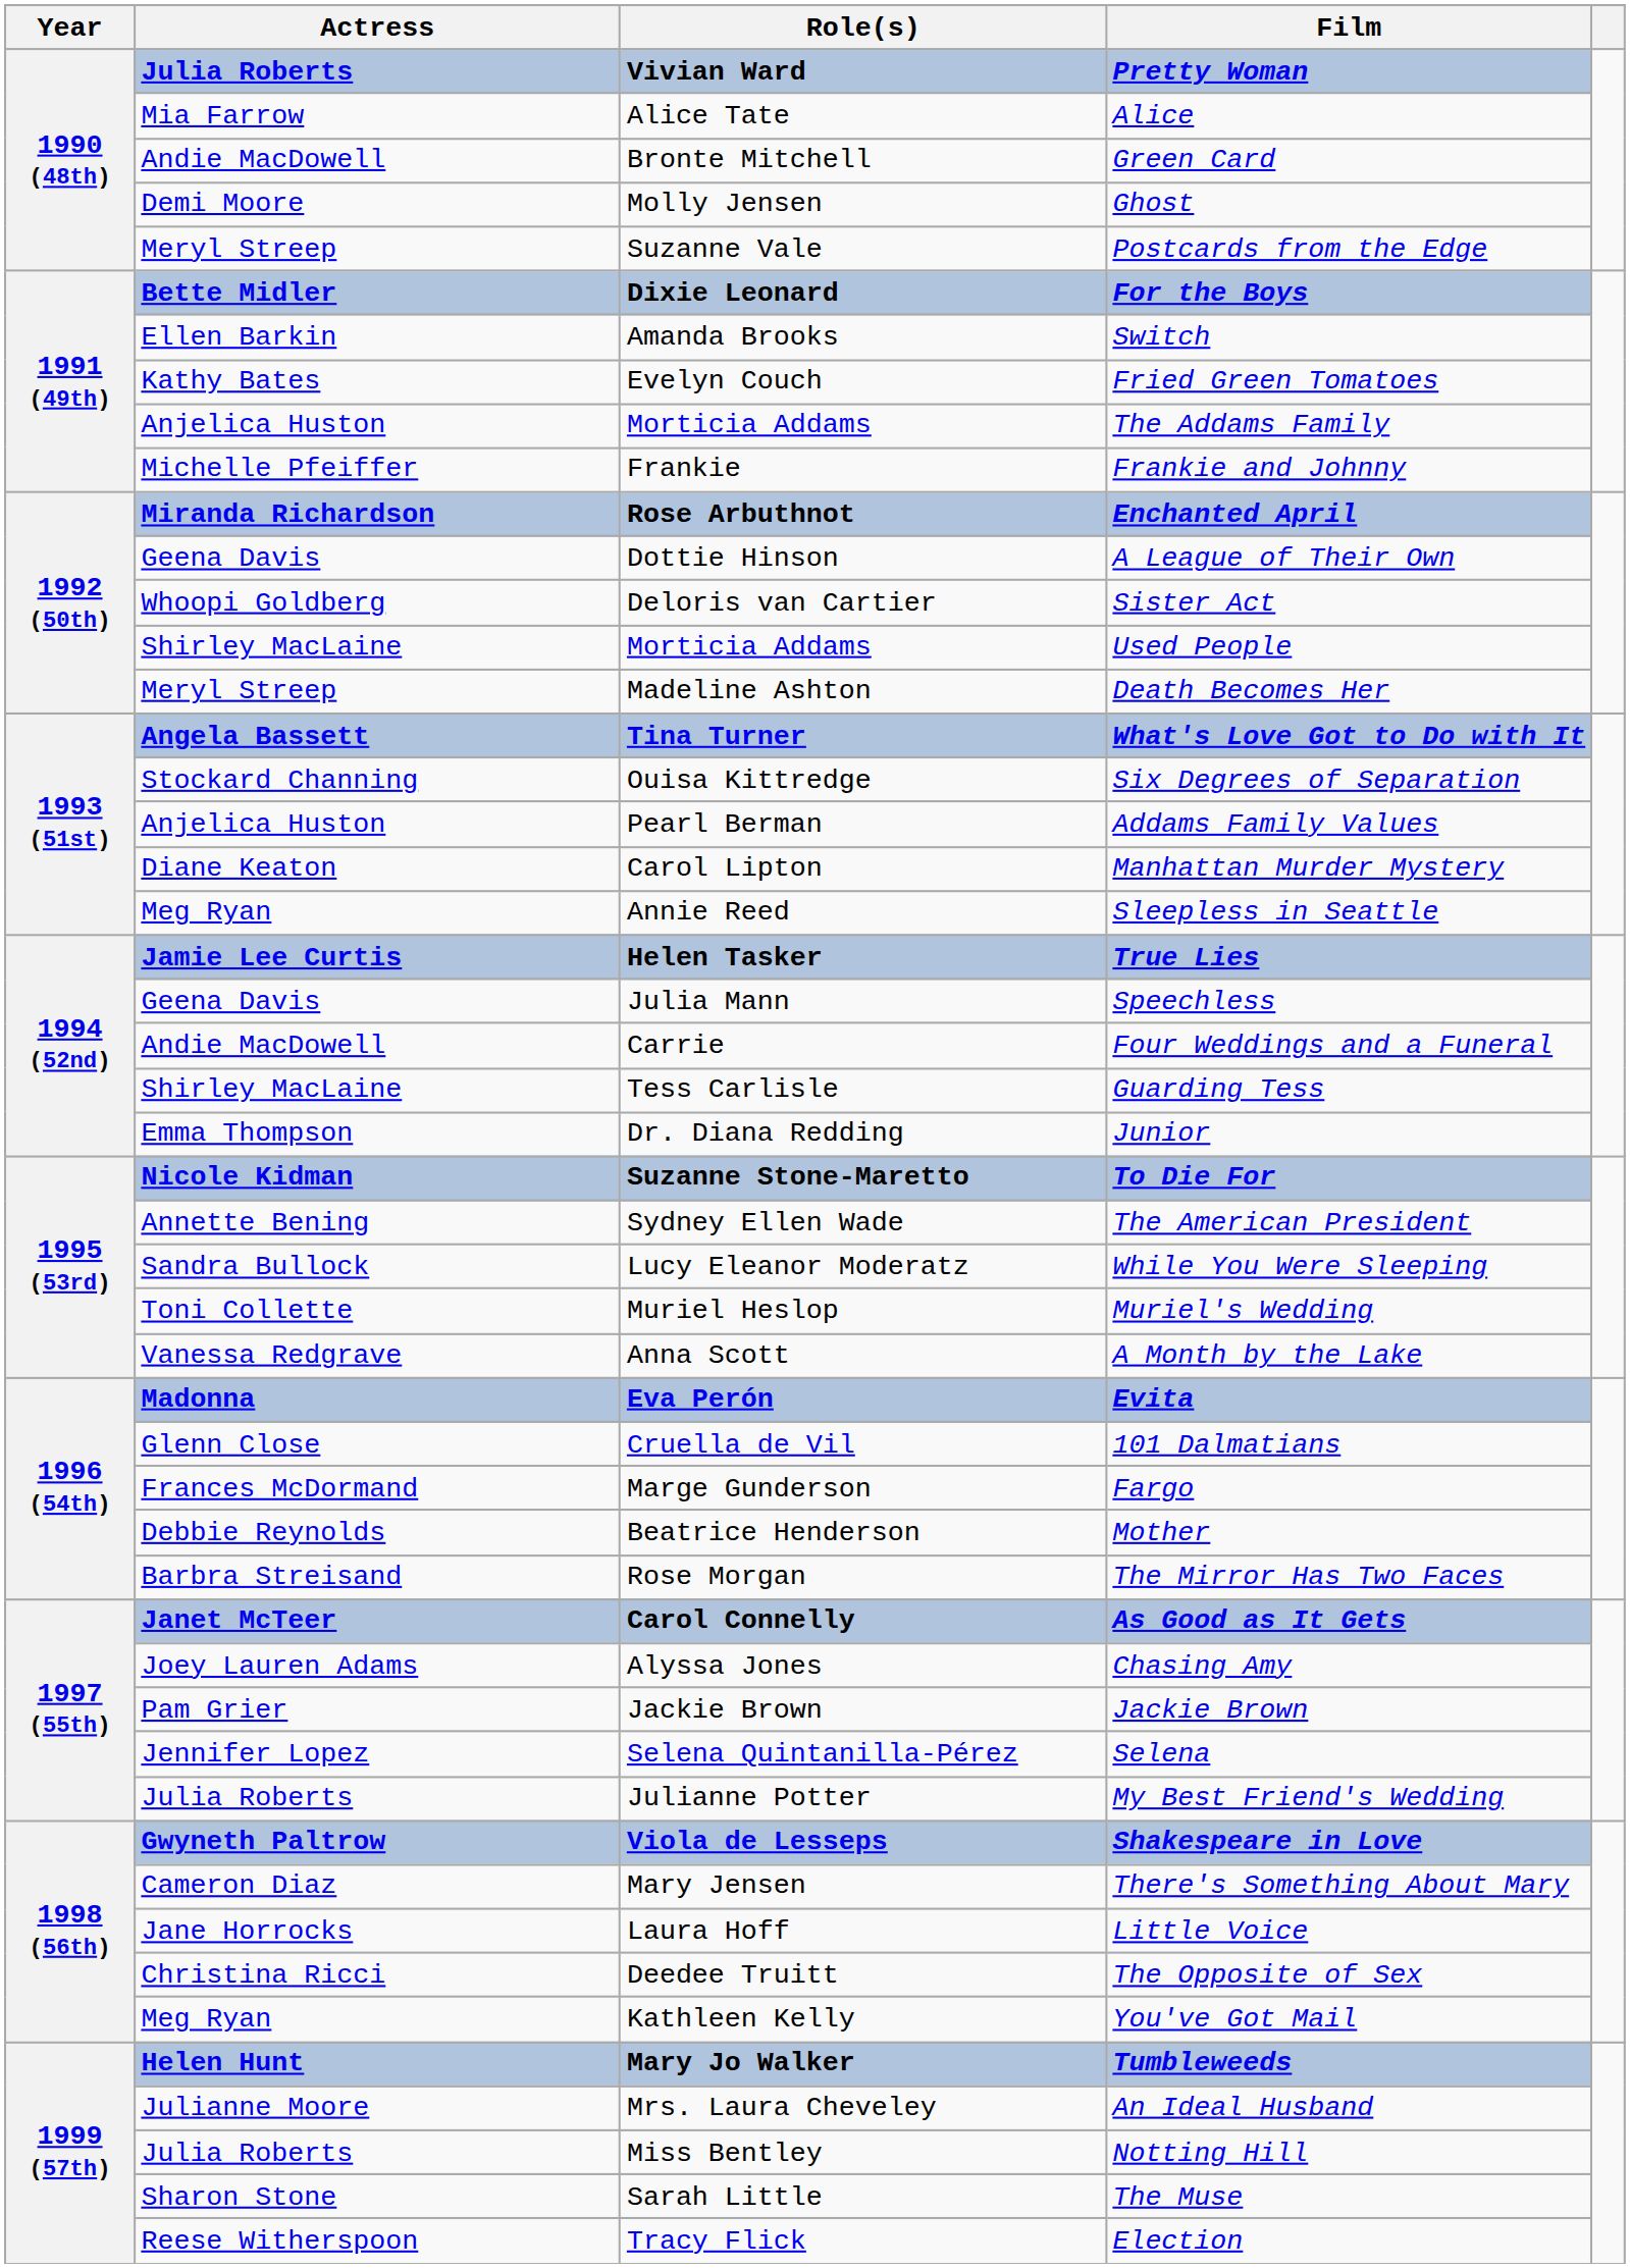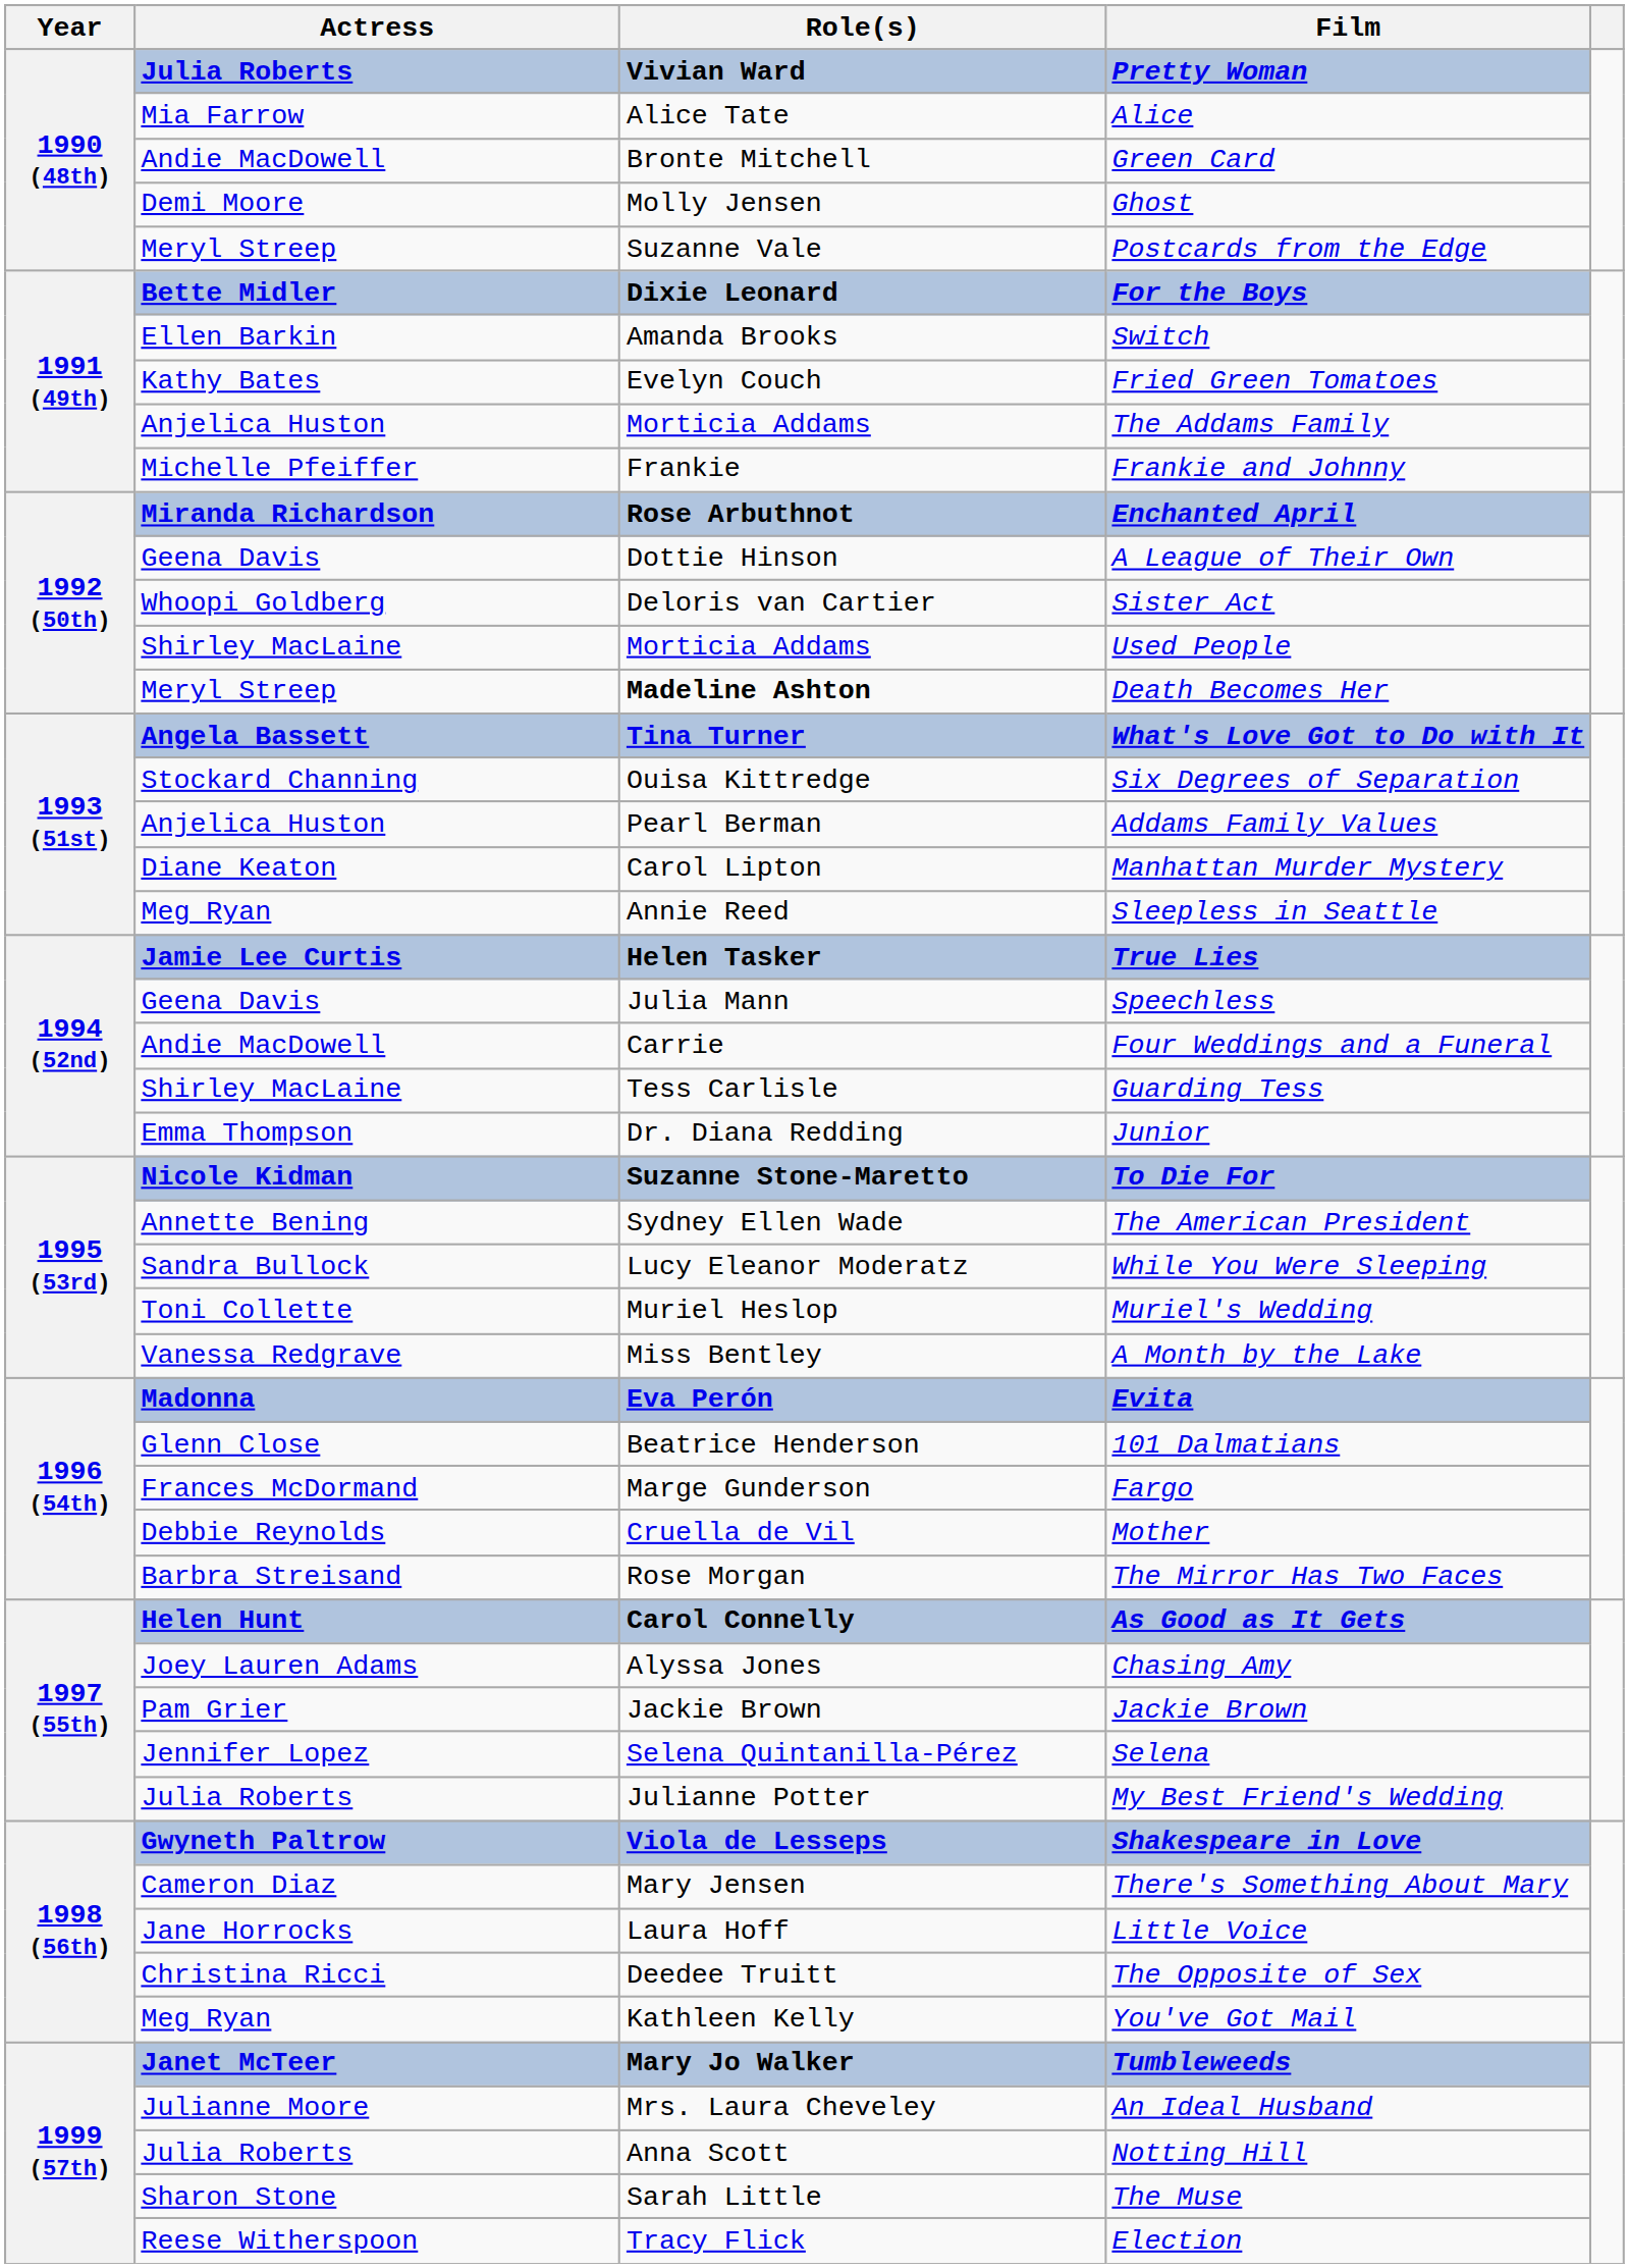Death Becomes Her | Role(s): normal -> bold
A Month by the Lake | Role(s): Anna Scott -> Miss Bentley
101 Dalmatians | Role(s): Cruella de Vil -> Beatrice Henderson
Mother | Role(s): Beatrice Henderson -> Cruella de Vil
As Good as It Gets | Actress: Janet McTeer -> Helen Hunt
Tumbleweeds | Actress: Helen Hunt -> Janet McTeer
Notting Hill | Role(s): Miss Bentley -> Anna Scott
